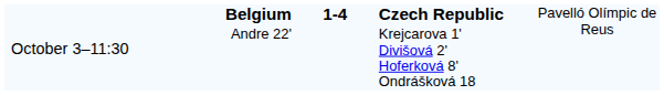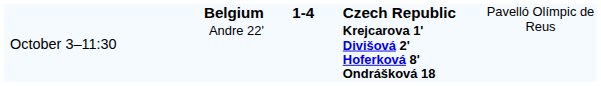Andre 22' | column 4: normal -> bold
